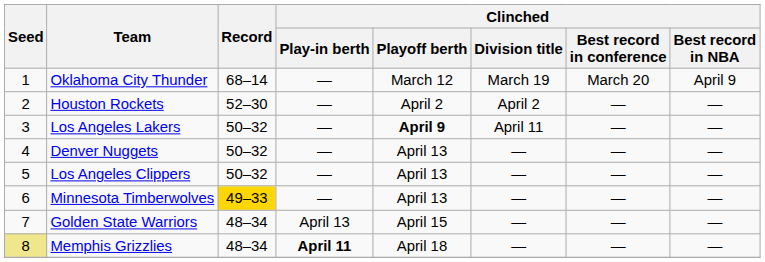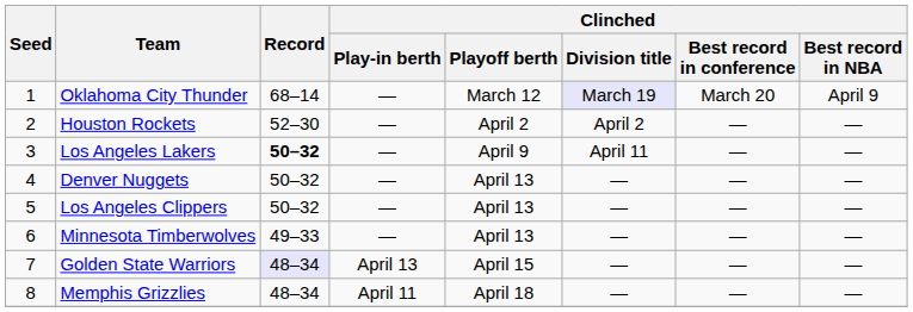Oklahoma City Thunder | Clinched / Division title: no background -> lavender background
Los Angeles Lakers | Record: normal -> bold
Los Angeles Lakers | Clinched / Playoff berth: bold -> normal
Minnesota Timberwolves | Record: gold background -> no background
Golden State Warriors | Record: no background -> lavender background
Memphis Grizzlies | Seed: khaki background -> no background
Memphis Grizzlies | Clinched / Play-in berth: bold -> normal
